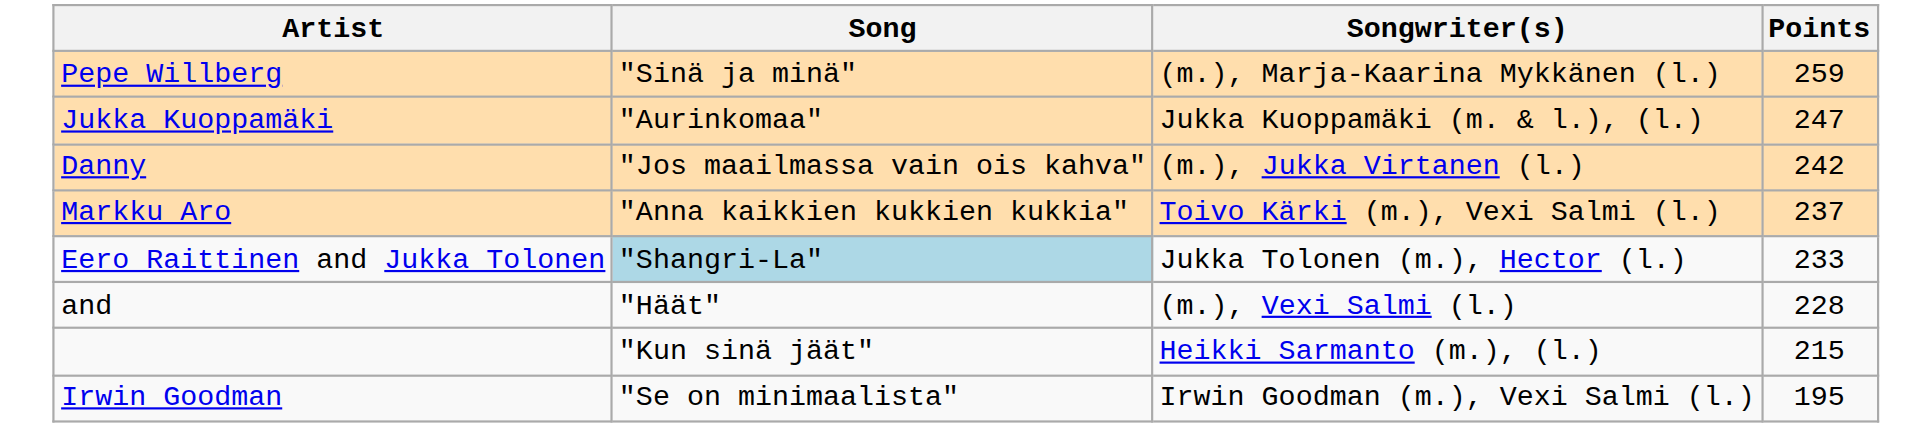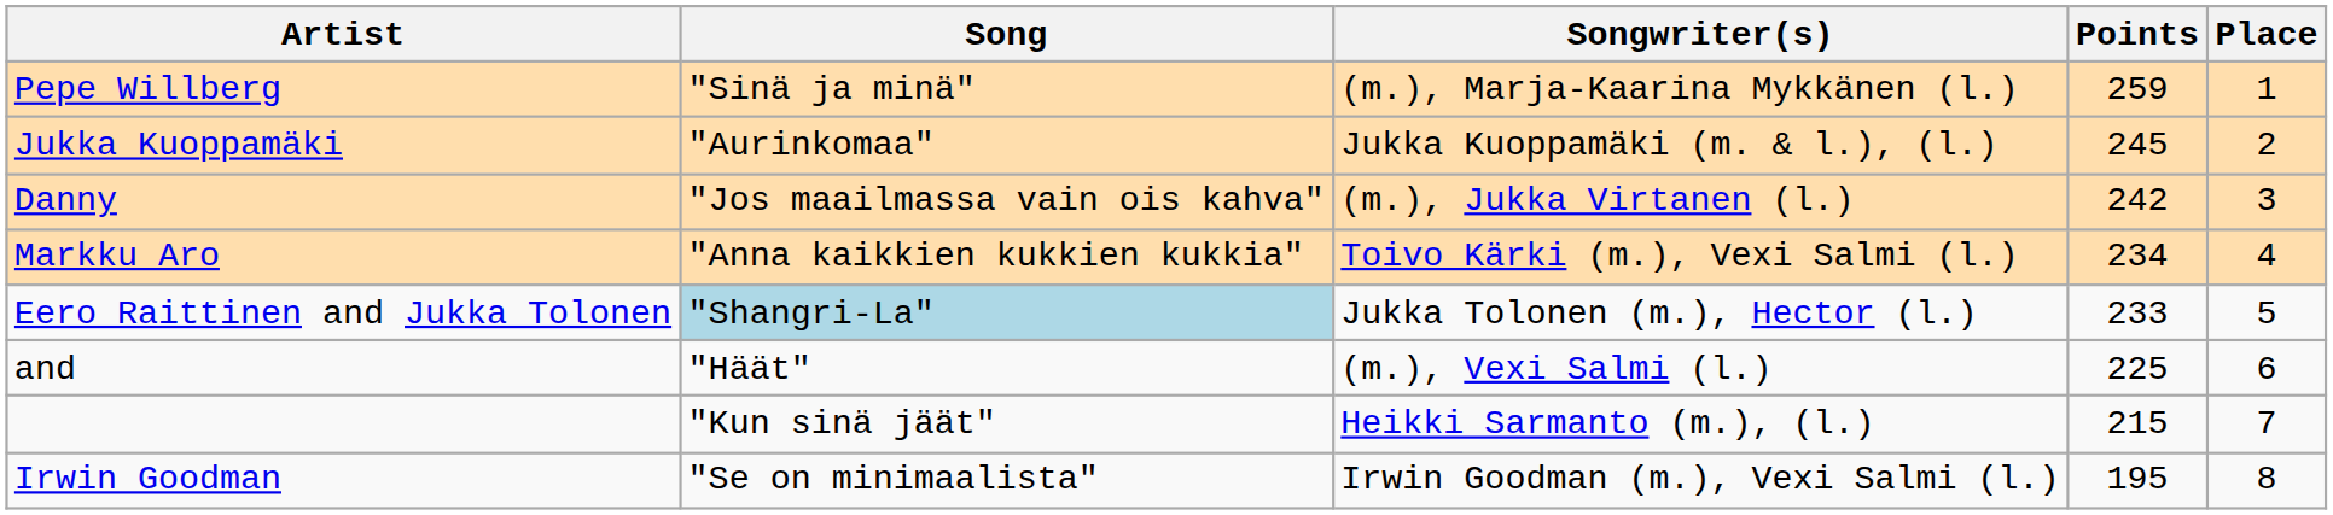+ column: Place | 1 | 2 | 3 | 4 | 5 | 6 | 7 | 8
Jukka Kuoppamäki | Points: 247 -> 245
Markku Aro | Points: 237 -> 234
and | Points: 228 -> 225
